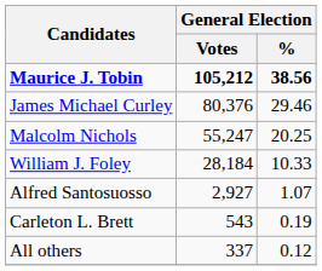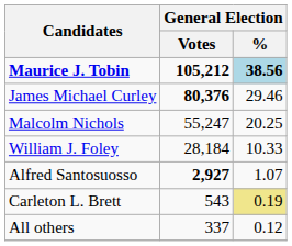Maurice J. Tobin | General Election / %: no background -> lightblue background
James Michael Curley | General Election / Votes: normal -> bold
Alfred Santosuosso | General Election / Votes: normal -> bold
Carleton L. Brett | General Election / %: no background -> khaki background
